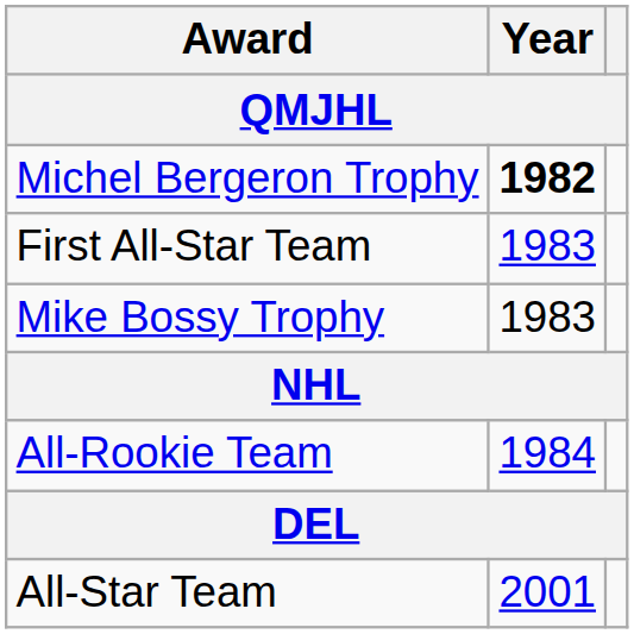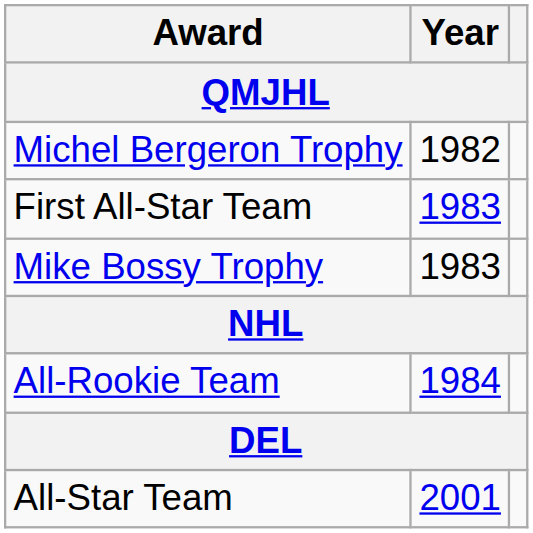Michel Bergeron Trophy | Year: bold -> normal
